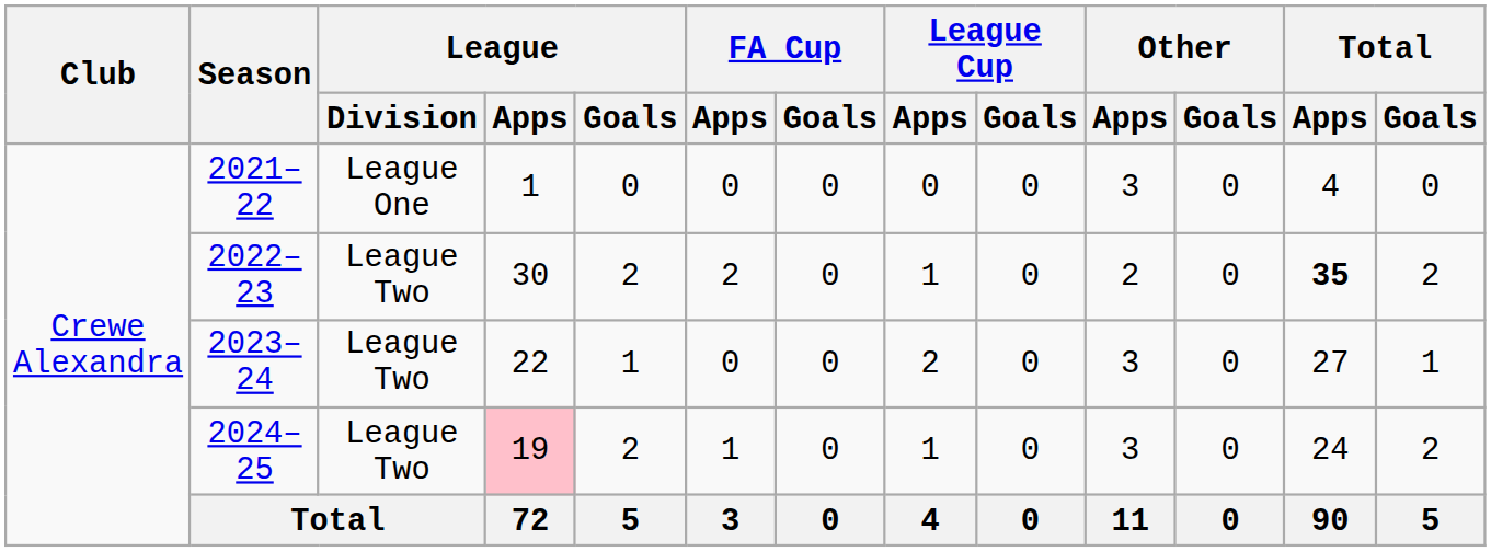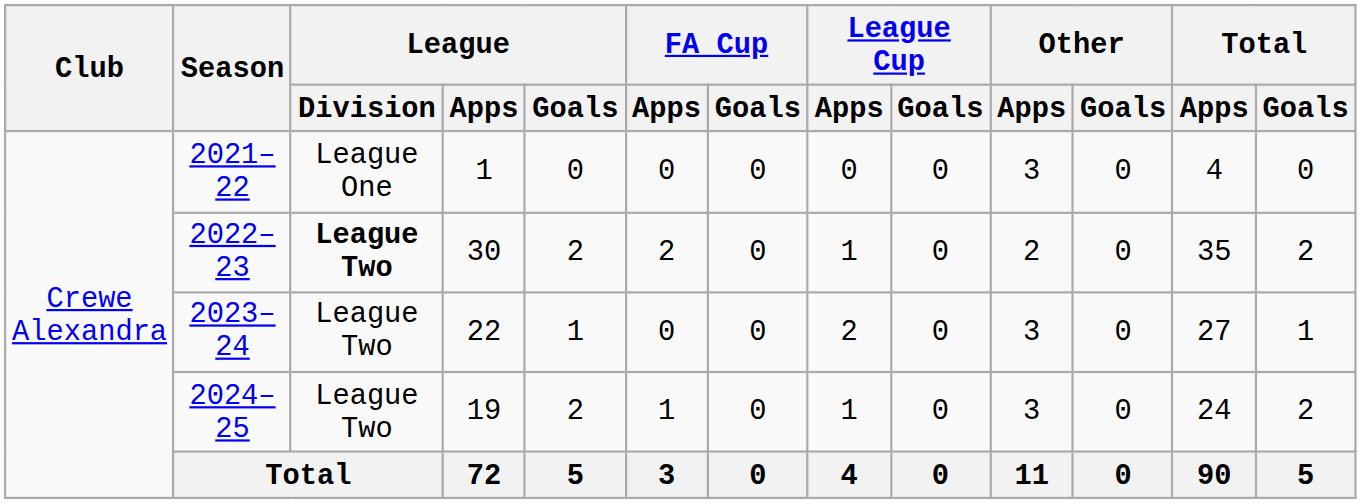2022–23 | League / Division: normal -> bold
2022–23 | Total / Apps: bold -> normal
2024–25 | League / Apps: pink background -> no background
